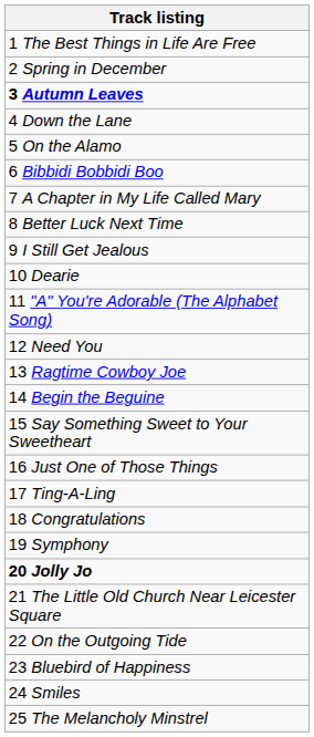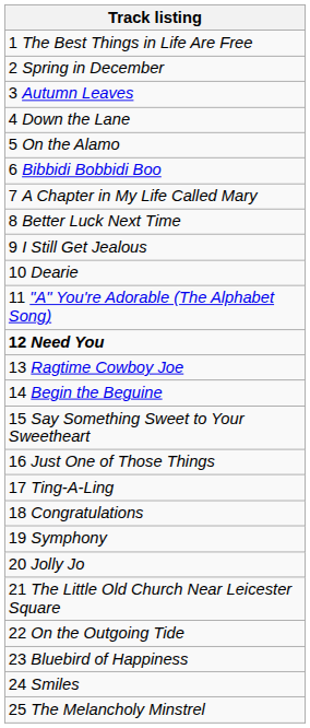row 4 | column 1: bold -> normal
row 13 | column 1: normal -> bold
row 21 | column 1: bold -> normal
